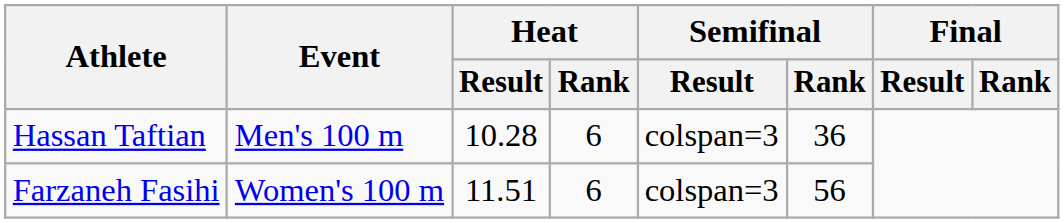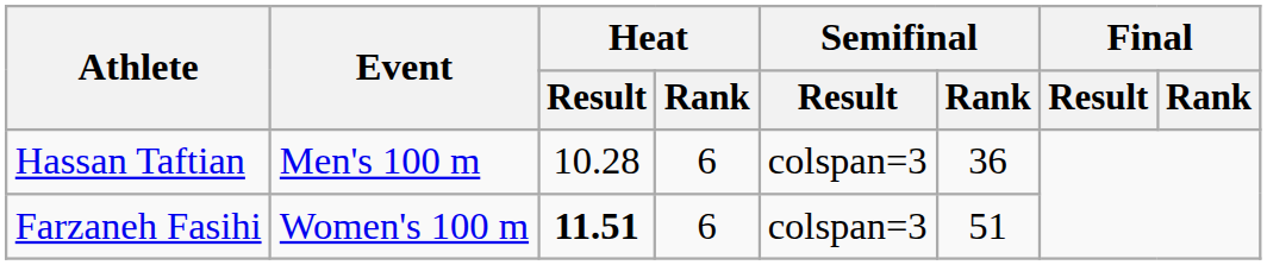Farzaneh Fasihi | Heat / Result: normal -> bold
Farzaneh Fasihi | Semifinal / Rank: 56 -> 51
